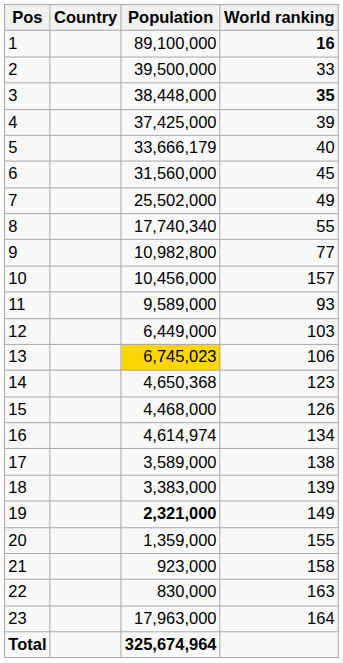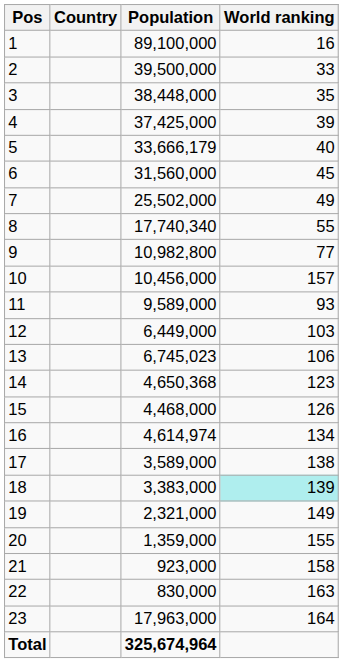1 | World ranking: bold -> normal
3 | World ranking: bold -> normal
13 | Population: gold background -> no background
18 | World ranking: no background -> paleturquoise background
19 | Population: bold -> normal
